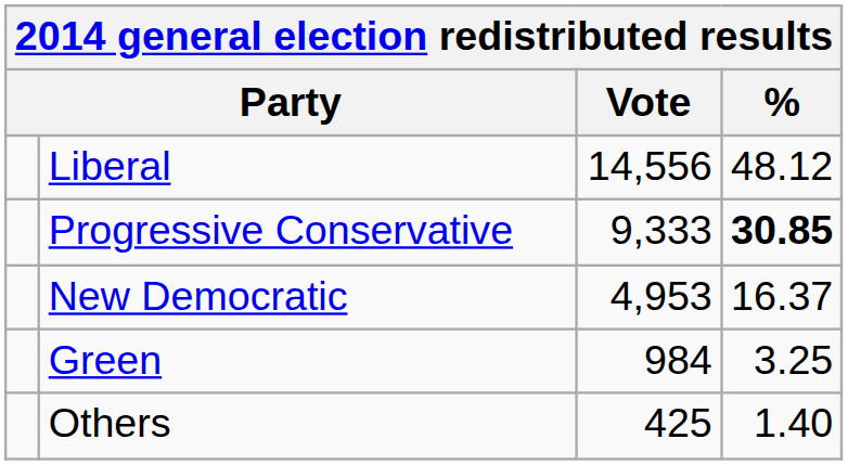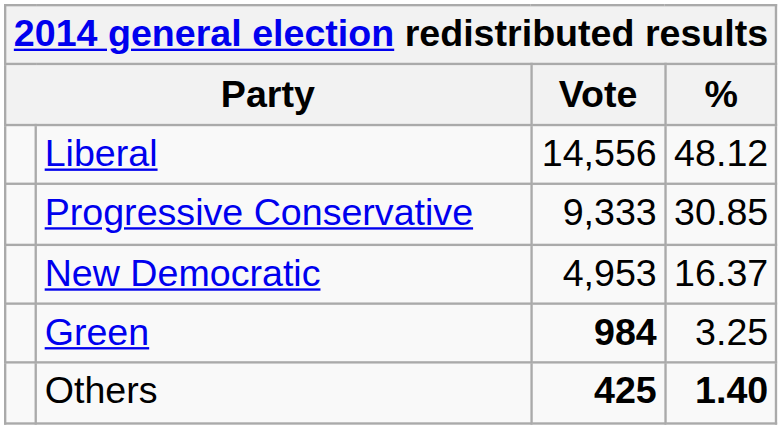Progressive Conservative | %: bold -> normal
Green | Vote: normal -> bold
Others | Vote: normal -> bold
Others | %: normal -> bold
